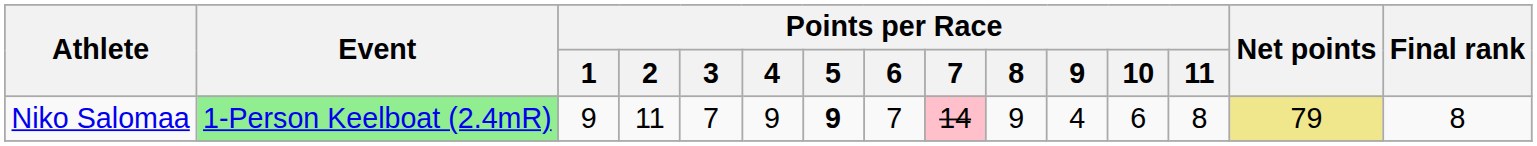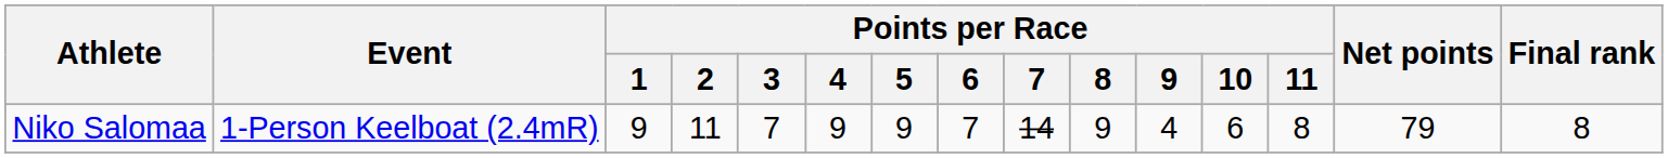Niko Salomaa | Event: lightgreen background -> no background
Niko Salomaa | Points per Race / 5: bold -> normal
Niko Salomaa | Points per Race / 7: pink background -> no background
Niko Salomaa | Net points: khaki background -> no background
